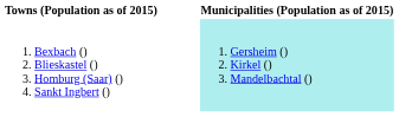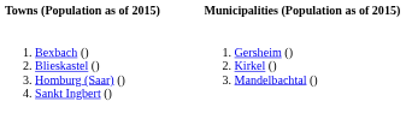Bexbach () Blieskastel () Homburg (Saar) () Sankt Ingbert () | Municipalities (Population as of 2015): paleturquoise background -> no background
